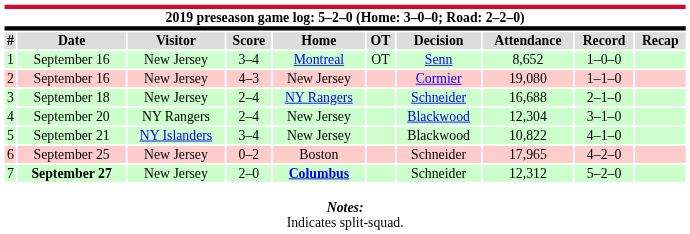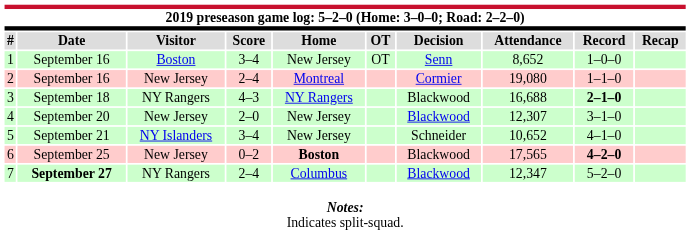1 | Visitor: New Jersey -> Boston
1 | Home: Montreal -> New Jersey
2 | Score: 4–3 -> 2–4
2 | Home: New Jersey -> Montreal
3 | Visitor: New Jersey -> NY Rangers
3 | Score: 2–4 -> 4–3
3 | Decision: Schneider -> Blackwood
3 | Record: normal -> bold
4 | Visitor: NY Rangers -> New Jersey
4 | Score: 2–4 -> 2–0
4 | Attendance: 12,304 -> 12,307
5 | Decision: Blackwood -> Schneider
5 | Attendance: 10,822 -> 10,652
6 | Home: normal -> bold
6 | Decision: Schneider -> Blackwood
6 | Attendance: 17,965 -> 17,565
6 | Record: normal -> bold
7 | Visitor: New Jersey -> NY Rangers
7 | Score: 2–0 -> 2–4
7 | Home: bold -> normal
7 | Decision: Schneider -> Blackwood
7 | Attendance: 12,312 -> 12,347
